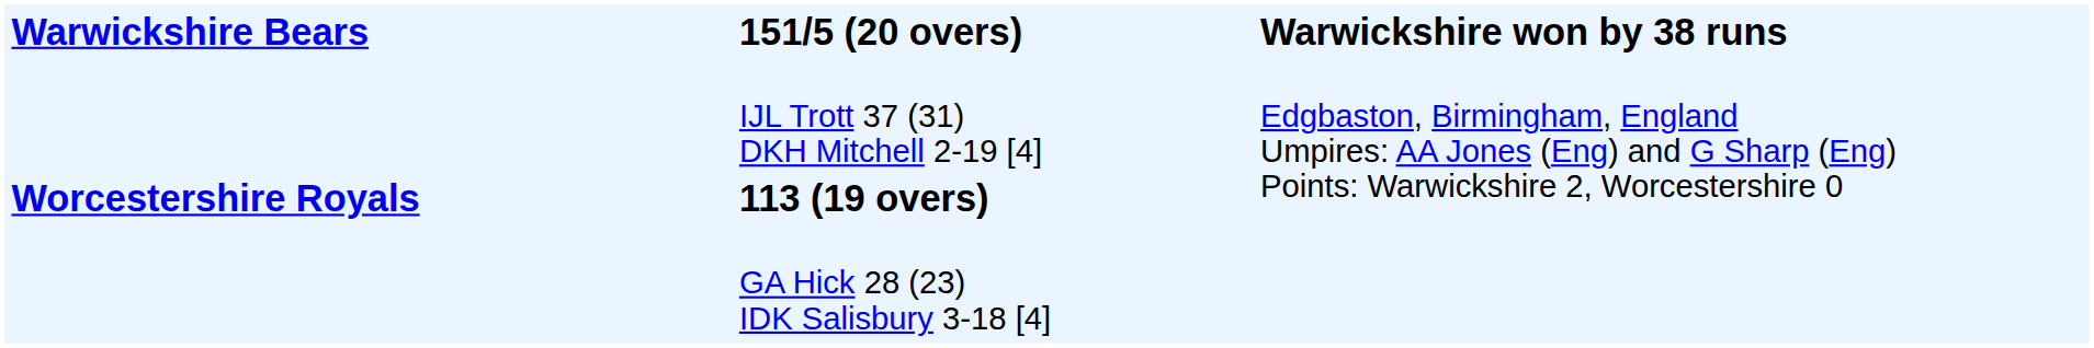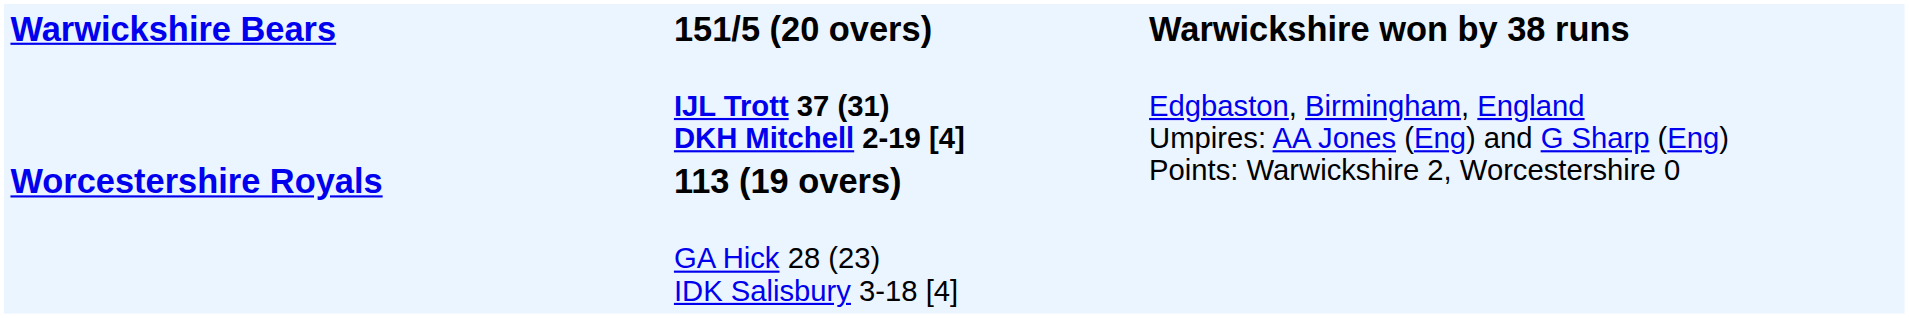IJL Trott 37 (31) DKH Mitchell 2-19 [4] | 151/5 (20 overs): normal -> bold
